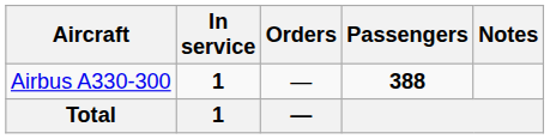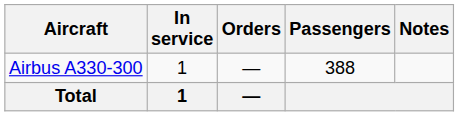Airbus A330-300 | In service: bold -> normal
Airbus A330-300 | Passengers: bold -> normal
